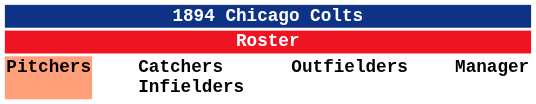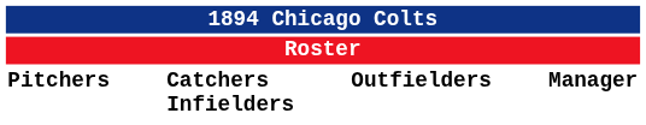Pitchers | column 1: lightsalmon background -> no background
